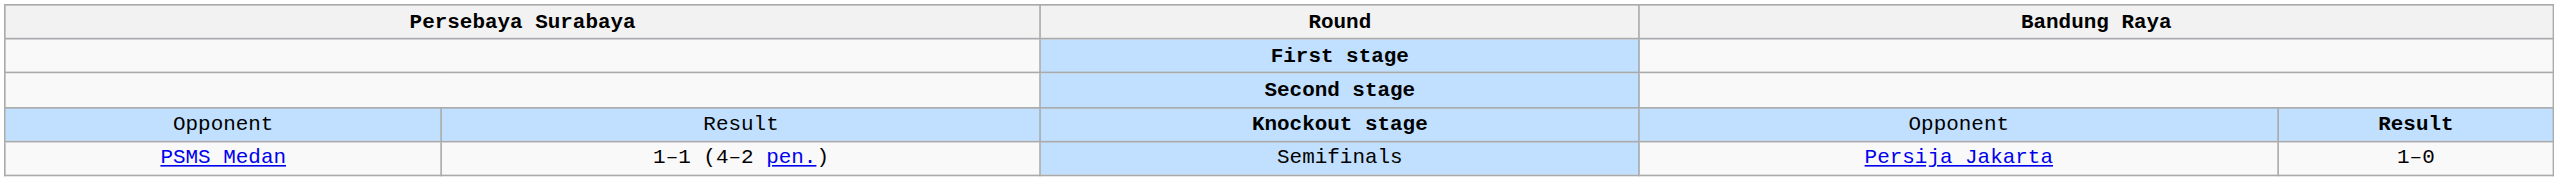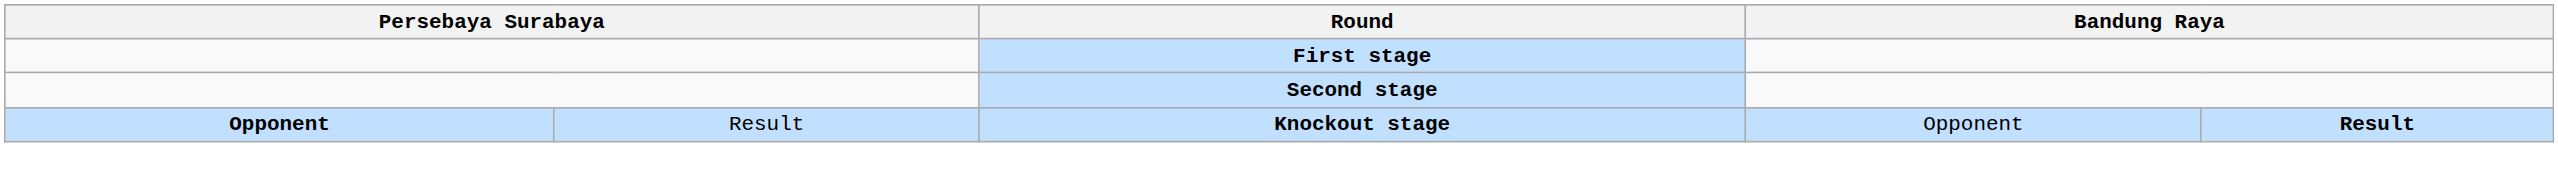Knockout stage | column 1: normal -> bold
- row: PSMS Medan | 1–1 (4–2 pen.) | Semifinals | Persija Jakarta | 1–0
